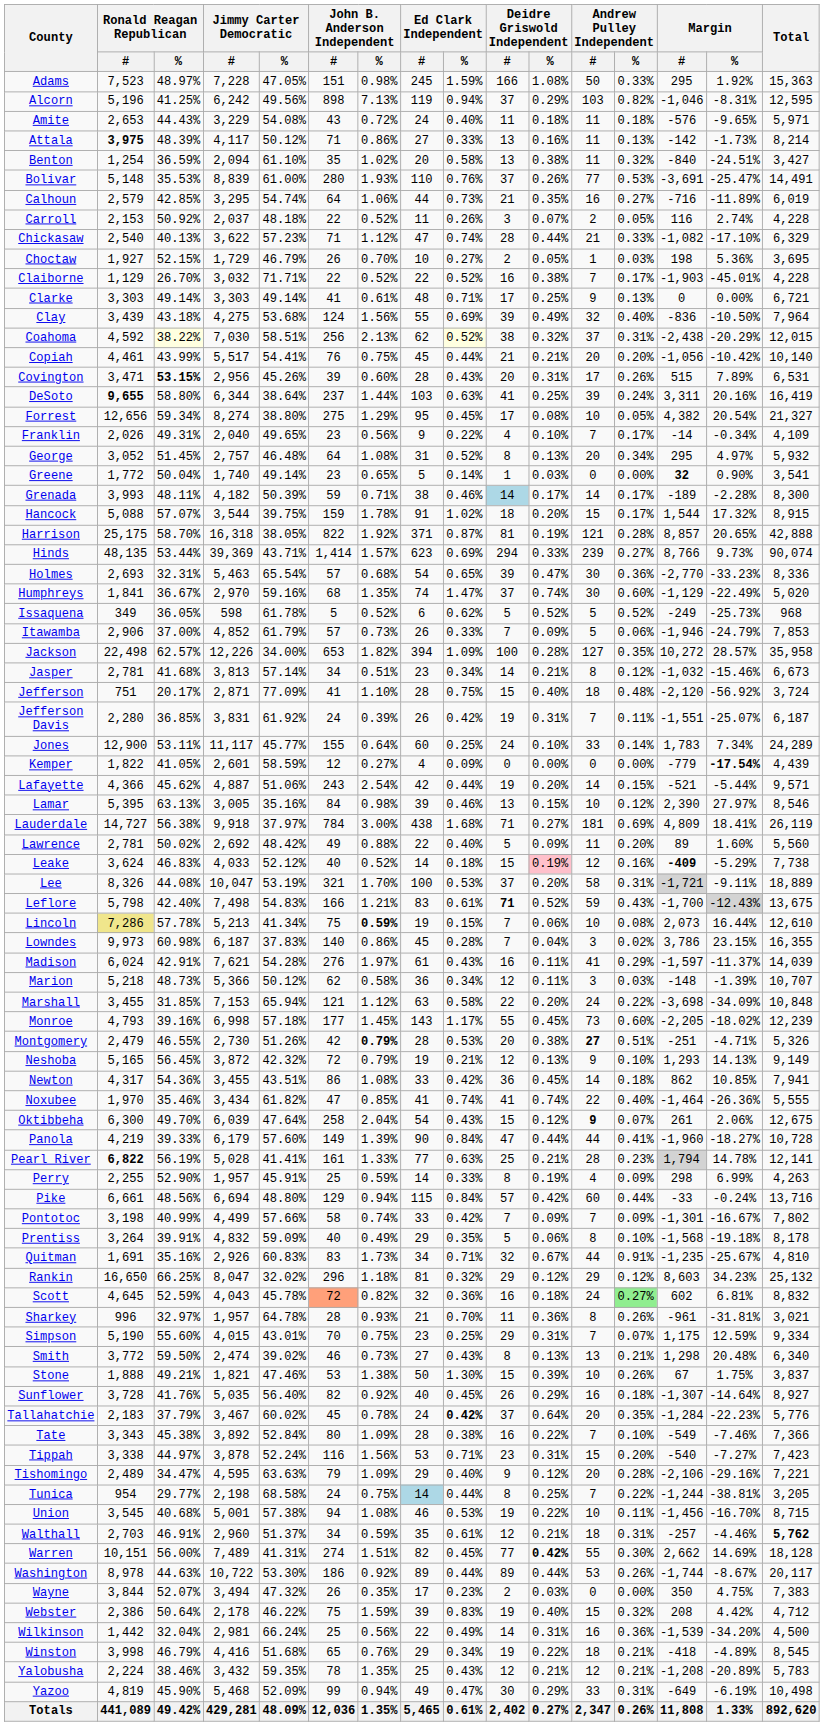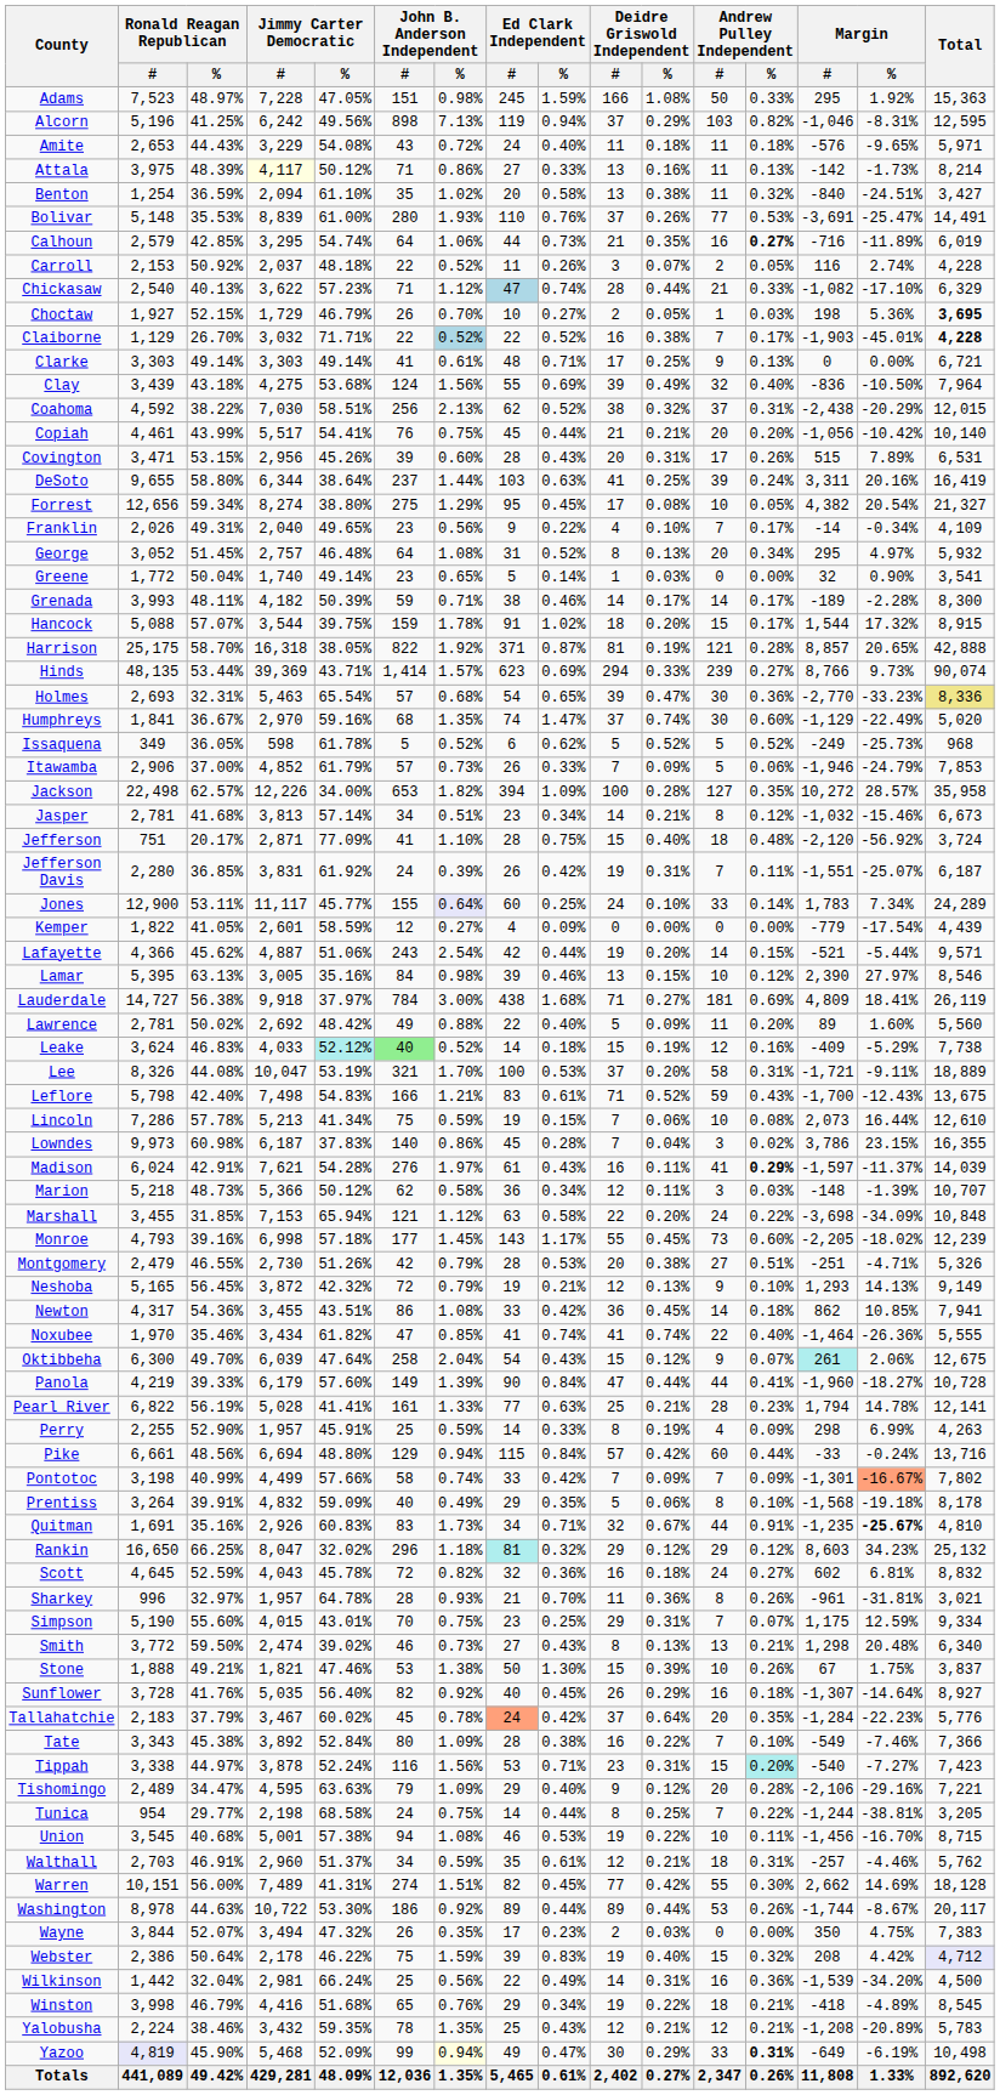Attala | Ronald Reagan Republican / #: bold -> normal
Attala | Jimmy Carter Democratic / #: no background -> lightyellow background
Calhoun | Andrew Pulley Independent / %: normal -> bold
Chickasaw | Ed Clark Independent / #: no background -> lightblue background
Choctaw | Total: normal -> bold
Claiborne | John B. Anderson Independent / %: no background -> lightblue background
Claiborne | Total: normal -> bold
Coahoma | Ronald Reagan Republican / %: lightyellow background -> no background
Coahoma | Ed Clark Independent / %: lightyellow background -> no background
Covington | Ronald Reagan Republican / %: bold -> normal
DeSoto | Ronald Reagan Republican / #: bold -> normal
Greene | Margin / #: bold -> normal
Grenada | Deidre Griswold Independent / #: lightblue background -> no background
Holmes | Total: no background -> khaki background
Jones | John B. Anderson Independent / %: no background -> lavender background
Kemper | Margin / %: bold -> normal
Leake | Jimmy Carter Democratic / %: no background -> paleturquoise background
Leake | John B. Anderson Independent / #: no background -> lightgreen background
Leake | Deidre Griswold Independent / %: pink background -> no background
Leake | Margin / #: bold -> normal
Lee | Margin / #: lightgrey background -> no background
Leflore | Deidre Griswold Independent / #: bold -> normal
Leflore | Margin / %: lightgrey background -> no background
Lincoln | Ronald Reagan Republican / #: khaki background -> no background
Lincoln | John B. Anderson Independent / %: bold -> normal
Madison | Andrew Pulley Independent / %: normal -> bold
Montgomery | John B. Anderson Independent / %: bold -> normal
Montgomery | Andrew Pulley Independent / #: bold -> normal
Oktibbeha | Andrew Pulley Independent / #: bold -> normal
Oktibbeha | Margin / #: no background -> paleturquoise background
Pearl River | Ronald Reagan Republican / #: bold -> normal
Pearl River | Margin / #: lightgrey background -> no background
Pontotoc | Margin / %: no background -> lightsalmon background
Quitman | Margin / %: normal -> bold
Rankin | Ed Clark Independent / #: no background -> paleturquoise background
Scott | John B. Anderson Independent / #: lightsalmon background -> no background
Scott | Andrew Pulley Independent / %: lightgreen background -> no background
Tallahatchie | Ed Clark Independent / #: no background -> lightsalmon background
Tallahatchie | Ed Clark Independent / %: bold -> normal
Tippah | Andrew Pulley Independent / %: no background -> paleturquoise background
Tunica | Ed Clark Independent / #: lightblue background -> no background
Walthall | Total: bold -> normal
Warren | Deidre Griswold Independent / %: bold -> normal
Webster | Total: no background -> lavender background
Yazoo | Ronald Reagan Republican / #: no background -> lavender background
Yazoo | John B. Anderson Independent / %: no background -> lightyellow background
Yazoo | Andrew Pulley Independent / %: normal -> bold
